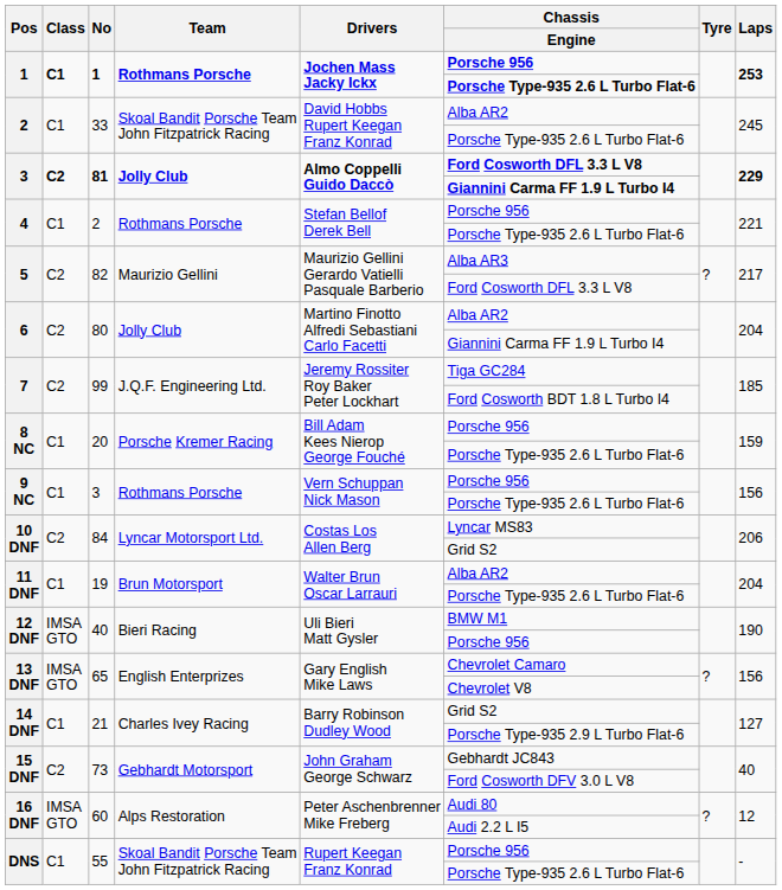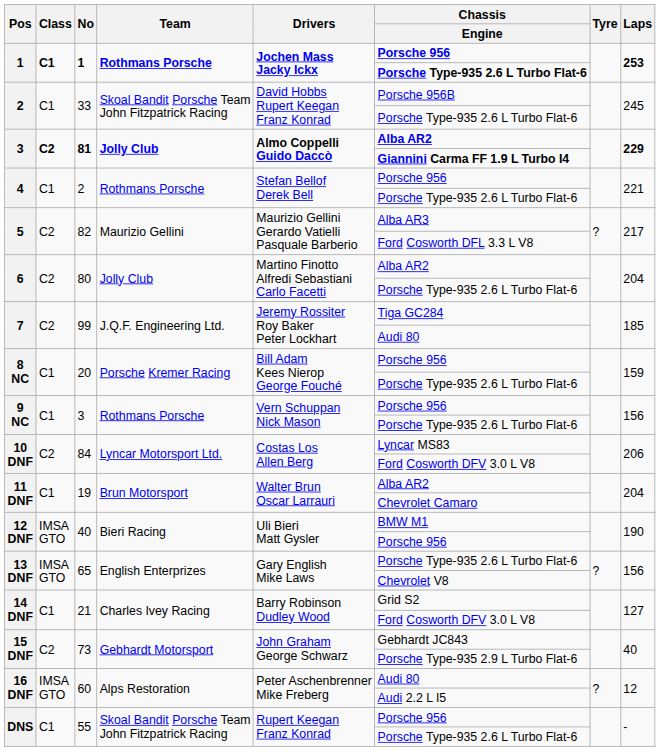row 5 | Chassis / Engine: Alba AR2 -> Porsche 956B
row 7 | Chassis / Engine: Ford Cosworth DFL 3.3 L V8 -> Alba AR2
row 14 | Chassis / Engine: Giannini Carma FF 1.9 L Turbo I4 -> Porsche Type-935 2.6 L Turbo Flat-6
row 16 | Chassis / Engine: Ford Cosworth BDT 1.8 L Turbo I4 -> Audi 80
row 22 | Chassis / Engine: Grid S2 -> Ford Cosworth DFV 3.0 L V8
row 24 | Chassis / Engine: Porsche Type-935 2.6 L Turbo Flat-6 -> Chevrolet Camaro
row 27 | Chassis / Engine: Chevrolet Camaro -> Porsche Type-935 2.6 L Turbo Flat-6
row 30 | Chassis / Engine: Porsche Type-935 2.9 L Turbo Flat-6 -> Ford Cosworth DFV 3.0 L V8
row 32 | Chassis / Engine: Ford Cosworth DFV 3.0 L V8 -> Porsche Type-935 2.9 L Turbo Flat-6
